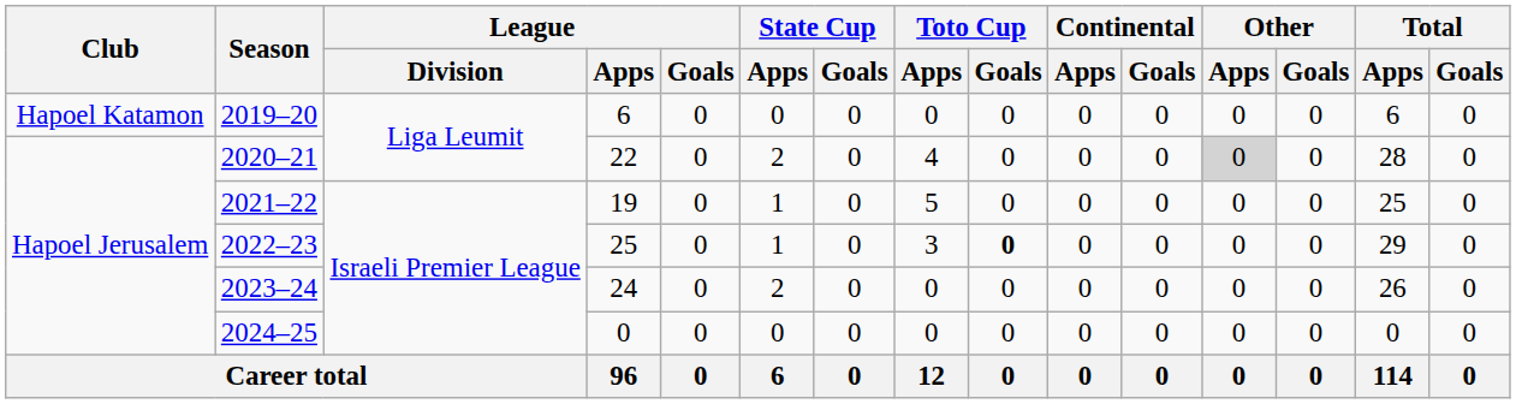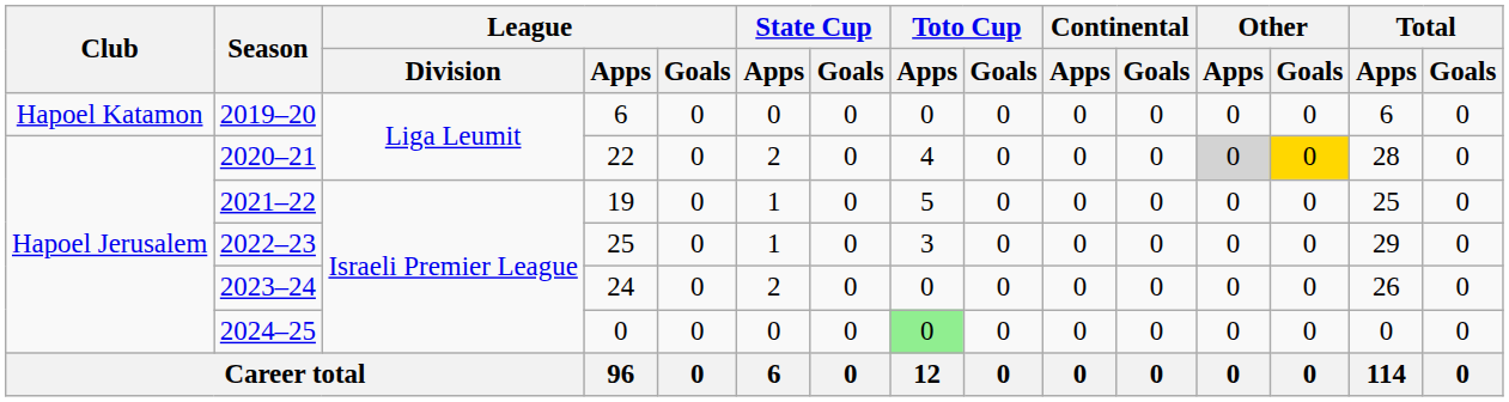2020–21 | Other / Goals: no background -> gold background
2022–23 | Toto Cup / Goals: bold -> normal
2024–25 | Toto Cup / Apps: no background -> lightgreen background
